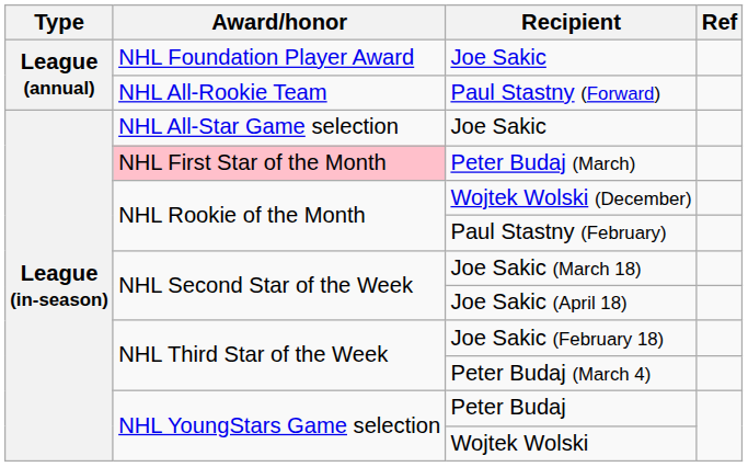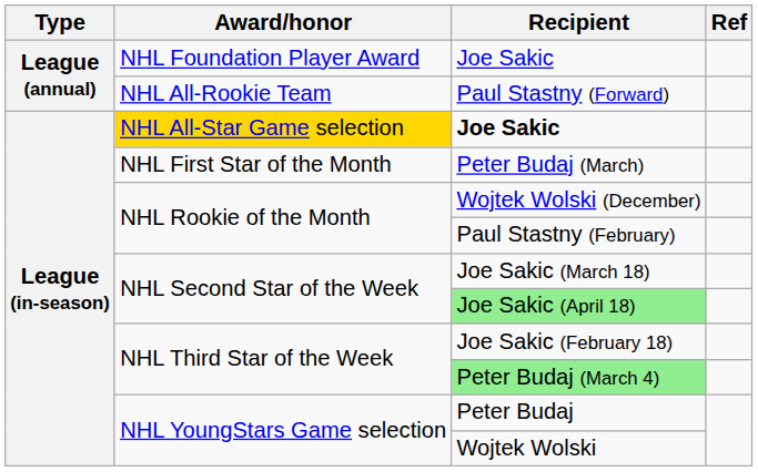NHL All-Star Game selection / Joe Sakic | Award/honor: no background -> gold background
NHL All-Star Game selection / Joe Sakic | Recipient: normal -> bold
Peter Budaj (March) | Award/honor: pink background -> no background
Joe Sakic (April 18) | Recipient: no background -> lightgreen background
Peter Budaj (March 4) | Recipient: no background -> lightgreen background
